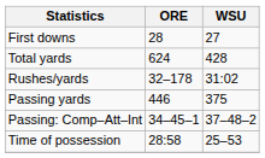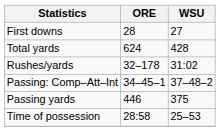rows swapped: Passing yards <-> Passing: Comp–Att–Int
